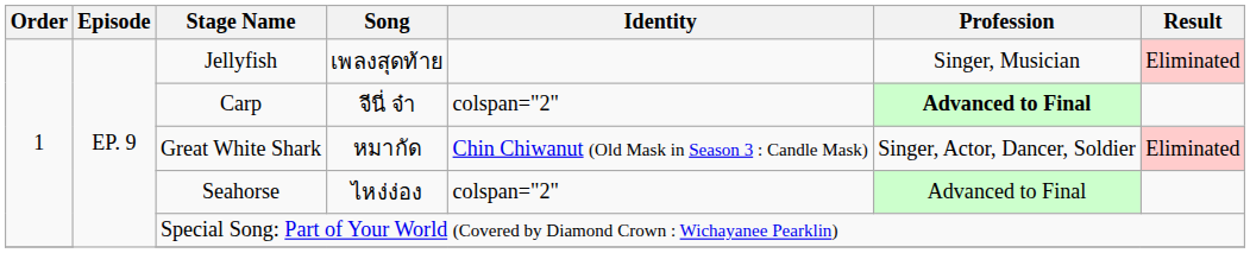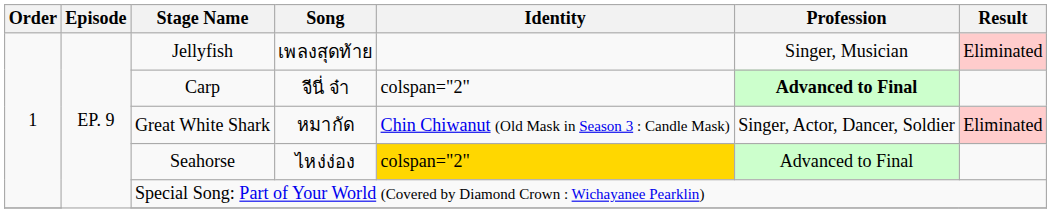Seahorse | Identity: no background -> gold background
